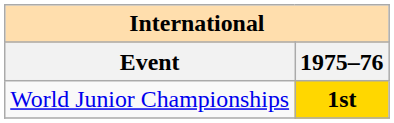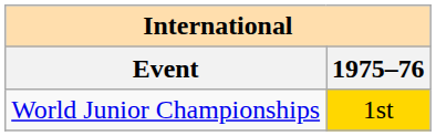World Junior Championships | 1975–76: bold -> normal
